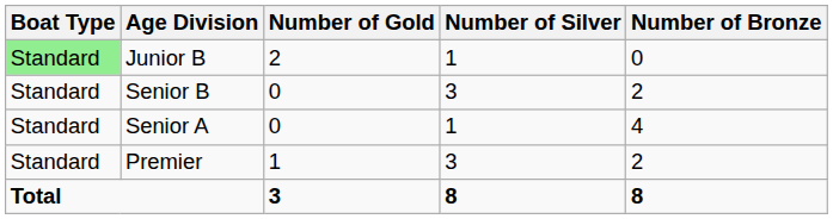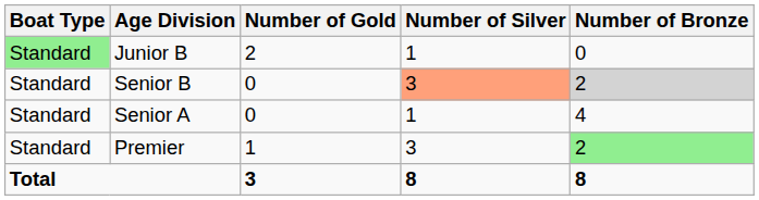Senior B | Number of Silver: no background -> lightsalmon background
Senior B | Number of Bronze: no background -> lightgrey background
Premier | Number of Bronze: no background -> lightgreen background
